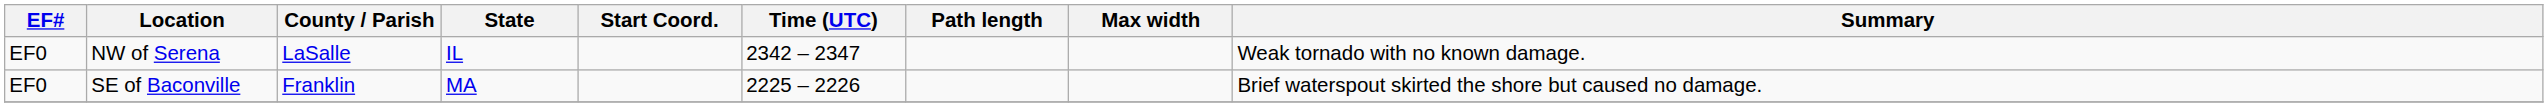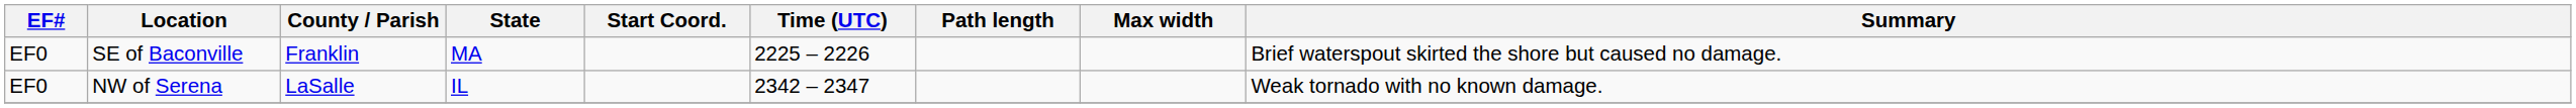rows swapped: SE of Baconville <-> NW of Serena
